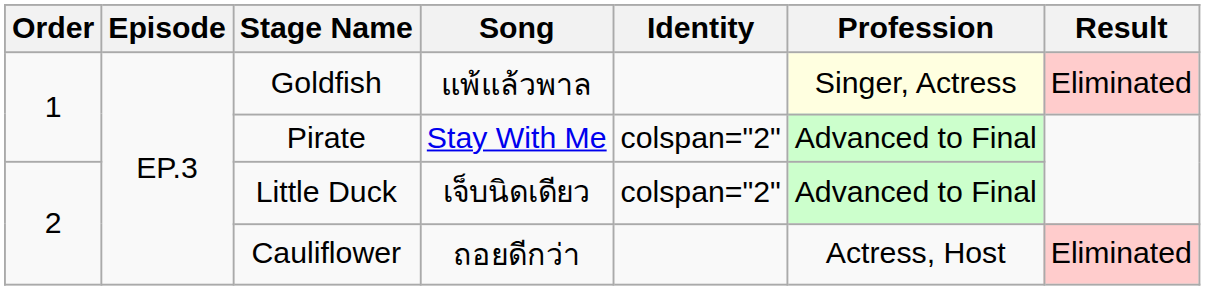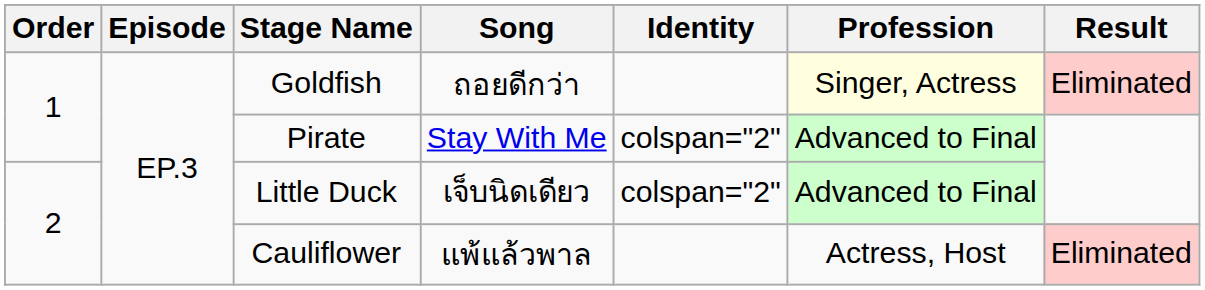Goldfish | Song: แพ้แล้วพาล -> ถอยดีกว่า
Cauliflower | Song: ถอยดีกว่า -> แพ้แล้วพาล
